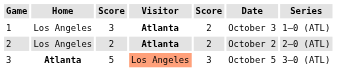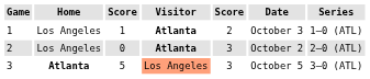row 2 | column 3: 3 -> 1
row 3 | column 3: 2 -> 0
row 3 | column 5: 2 -> 3
